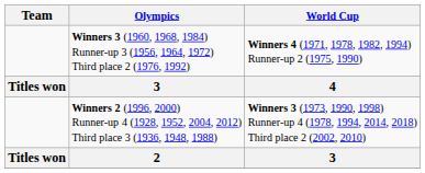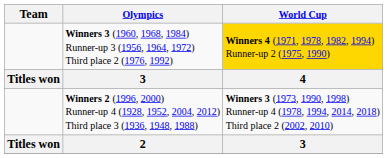row 2 | World Cup: no background -> gold background
